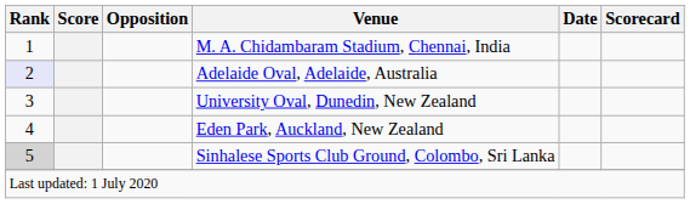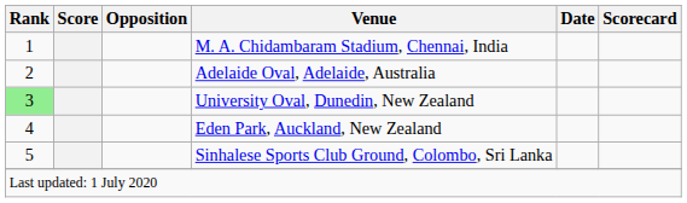Adelaide Oval, Adelaide, Australia | Rank: lavender background -> no background
University Oval, Dunedin, New Zealand | Rank: no background -> lightgreen background
Sinhalese Sports Club Ground, Colombo, Sri Lanka | Rank: lightgrey background -> no background
